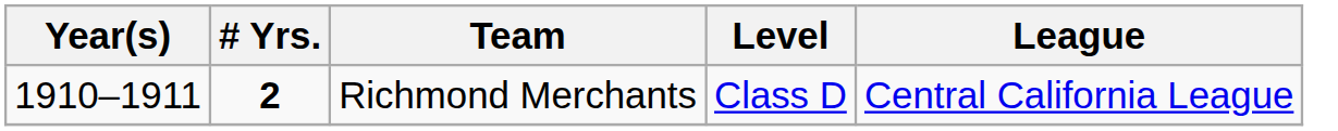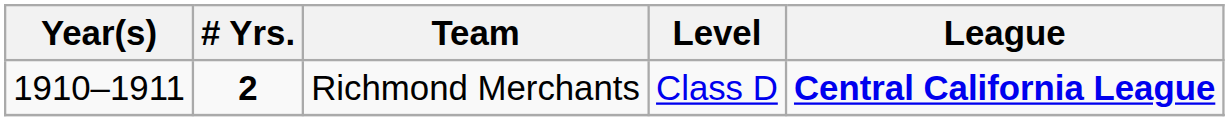Richmond Merchants | League: normal -> bold
